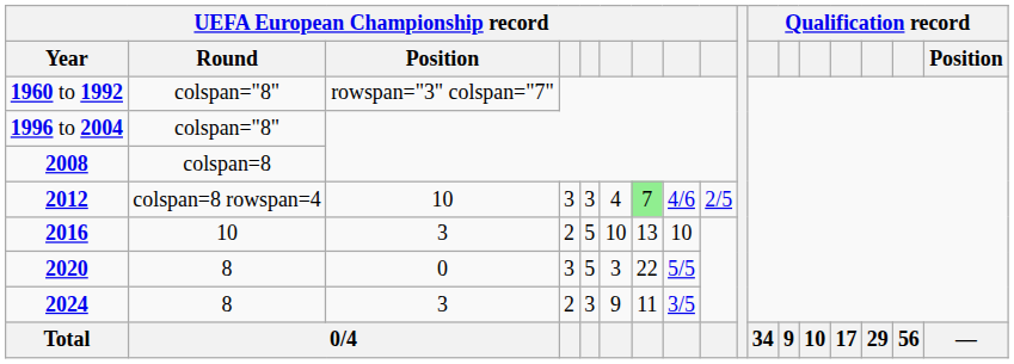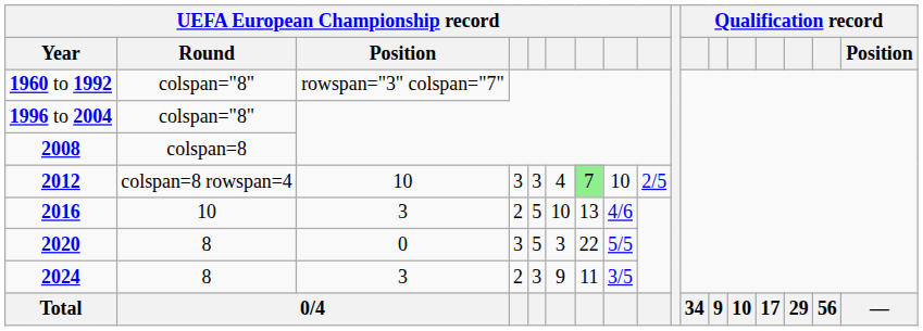2012 | column 8: 4/6 -> 10
2016 | column 8: 10 -> 4/6
